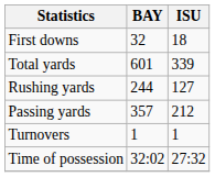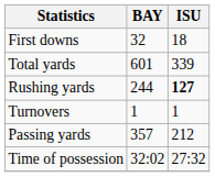Rushing yards | ISU: normal -> bold
rows swapped: Passing yards <-> Turnovers
